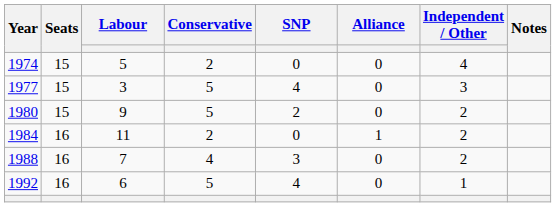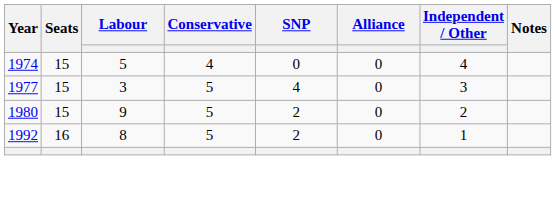1974 | Conservative: 2 -> 4
- row: 1984 | 16 | 11 | 2 | 0 | 1 | 2
- row: 1988 | 16 | 7 | 4 | 3 | 0 | 2
1992 | Labour: 6 -> 8
1992 | SNP: 4 -> 2
